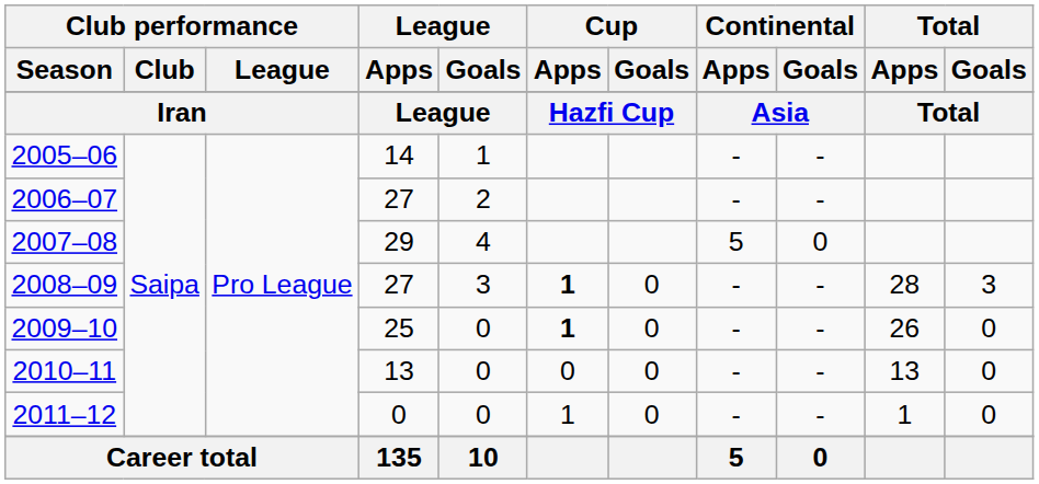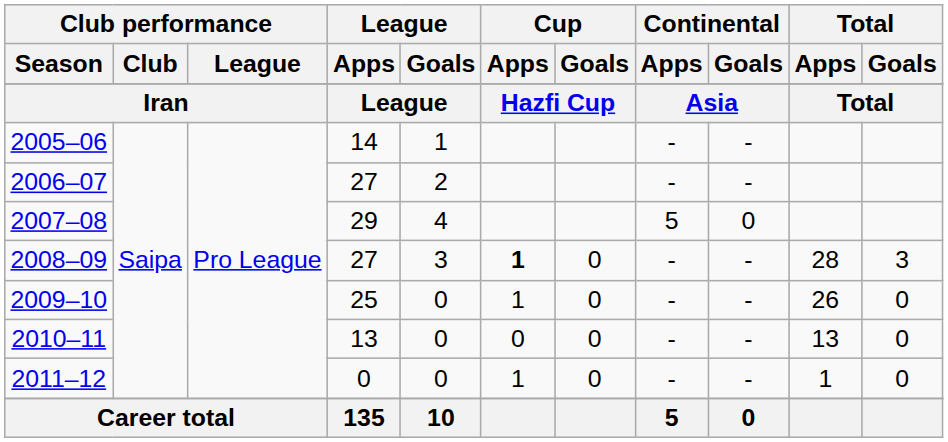2009–10 | Cup / Apps: bold -> normal
